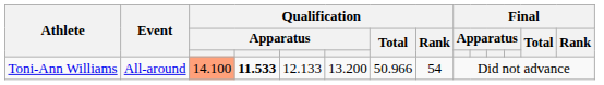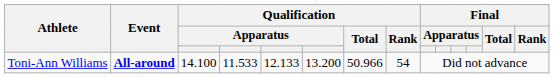row 4 | Event: normal -> bold
row 4 | column 3: lightsalmon background -> no background
row 4 | column 4: bold -> normal
